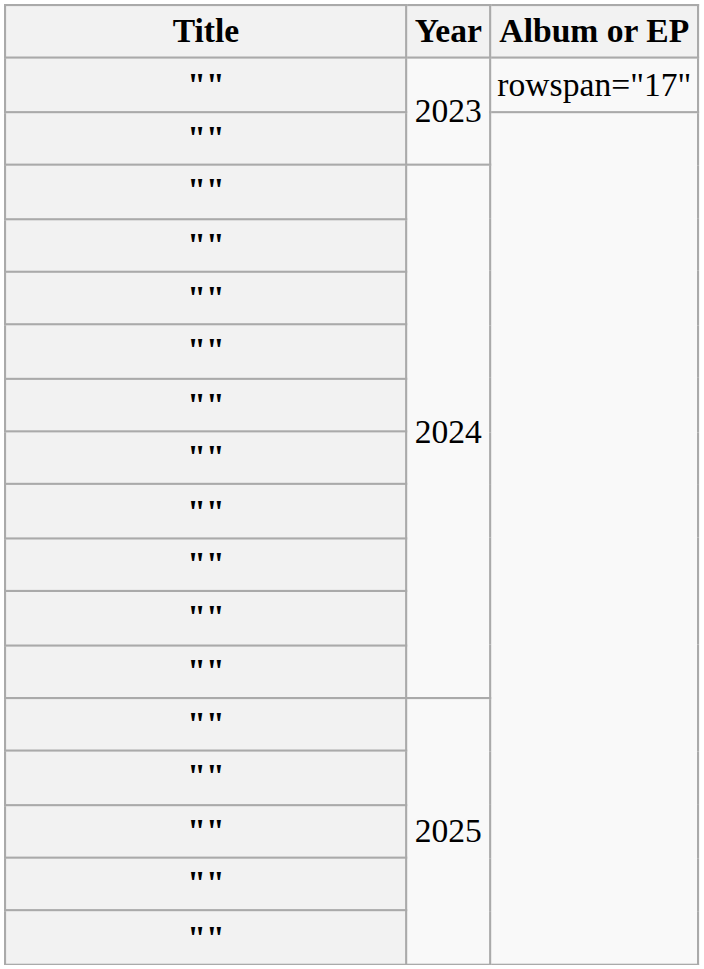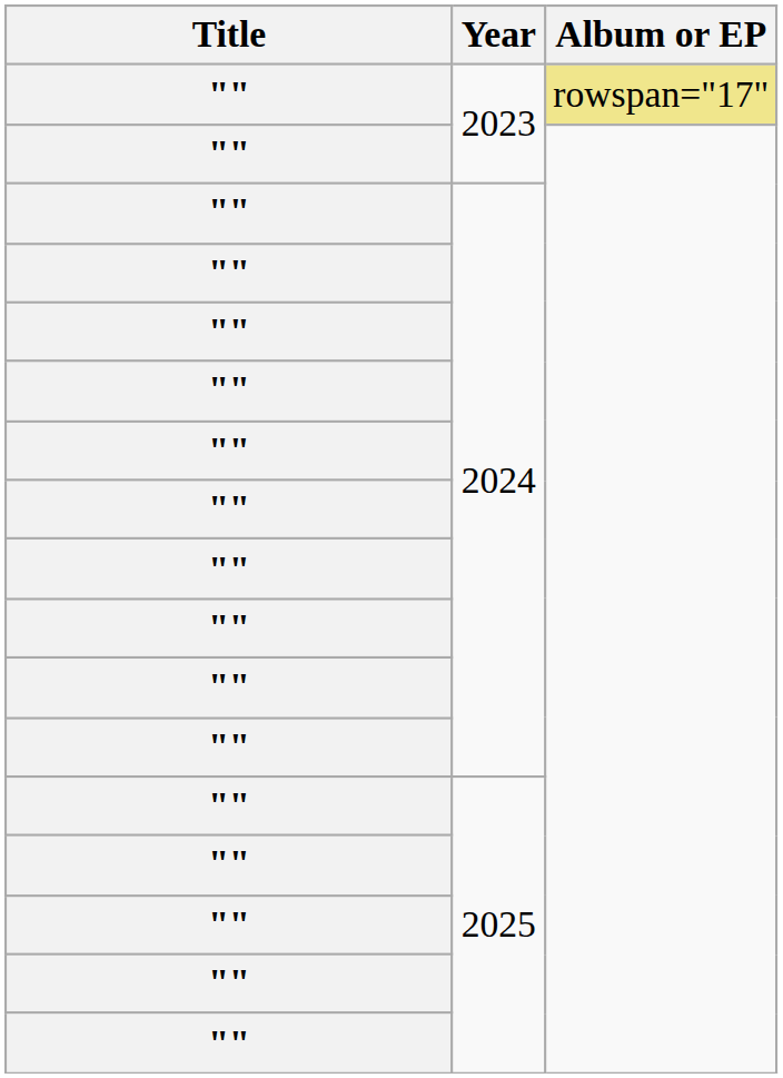2023 / rowspan="17" | Album or EP: no background -> khaki background
